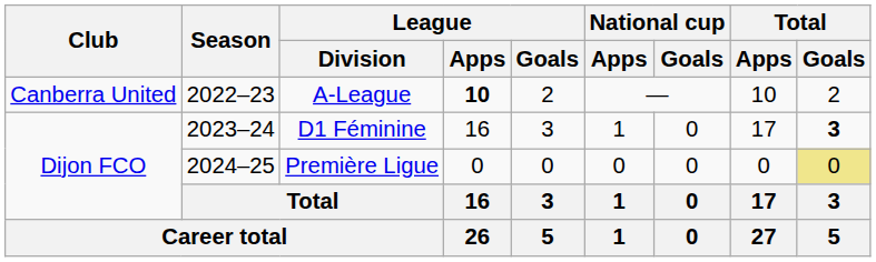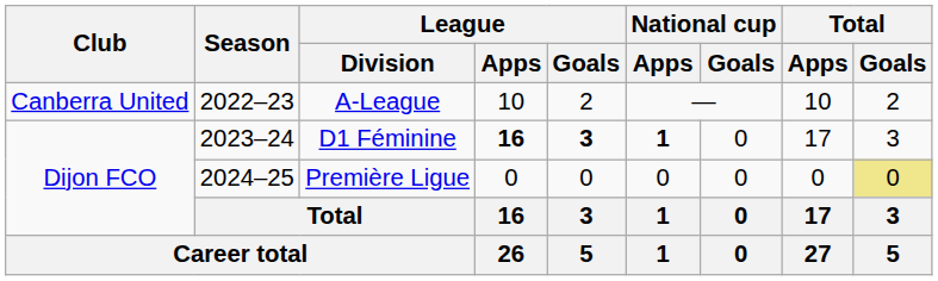A-League | League / Apps: bold -> normal
D1 Féminine | League / Apps: normal -> bold
D1 Féminine | League / Goals: normal -> bold
D1 Féminine | National cup / Apps: normal -> bold
D1 Féminine | Total / Goals: bold -> normal
